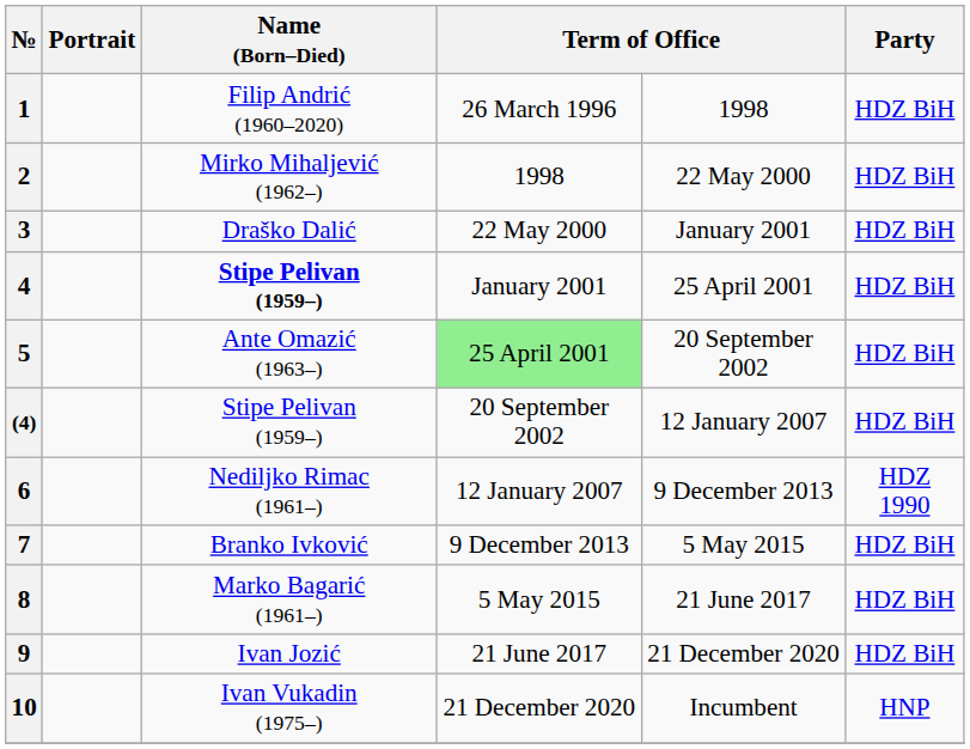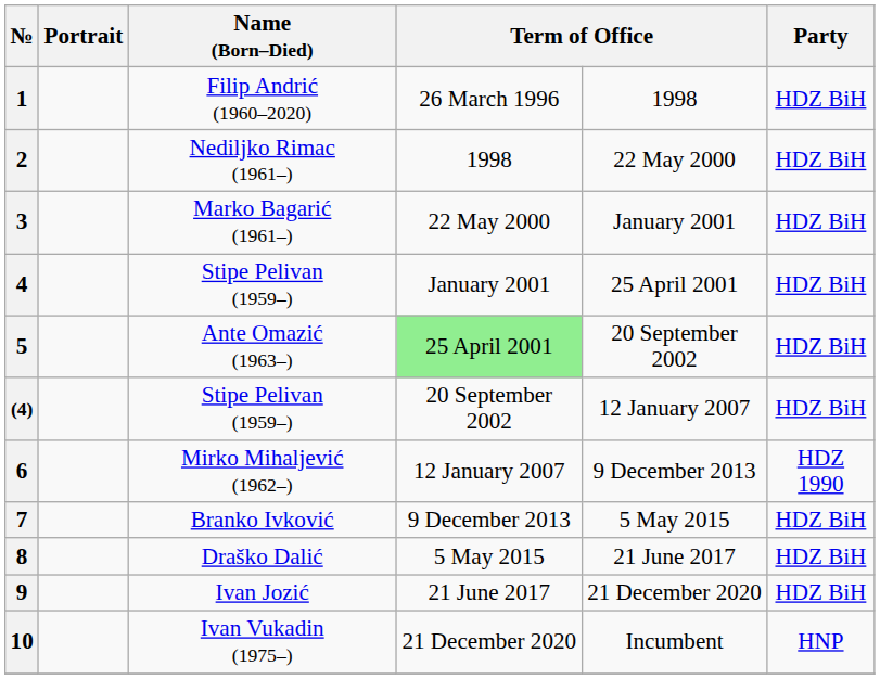2 | Name (Born–Died): Mirko Mihaljević (1962–) -> Nediljko Rimac (1961–)
3 | Name (Born–Died): Draško Dalić -> Marko Bagarić (1961–)
4 | Name (Born–Died): bold -> normal
6 | Name (Born–Died): Nediljko Rimac (1961–) -> Mirko Mihaljević (1962–)
8 | Name (Born–Died): Marko Bagarić (1961–) -> Draško Dalić
